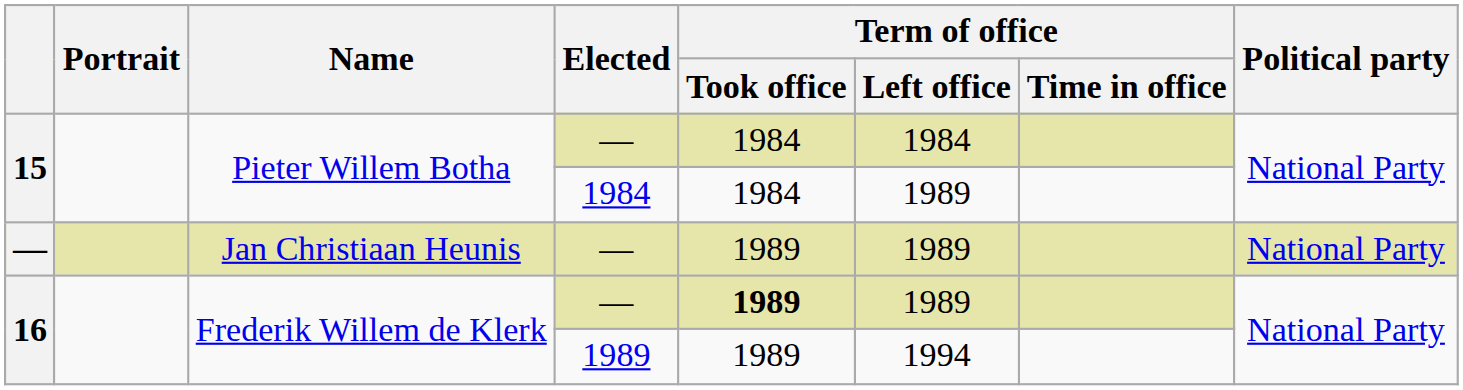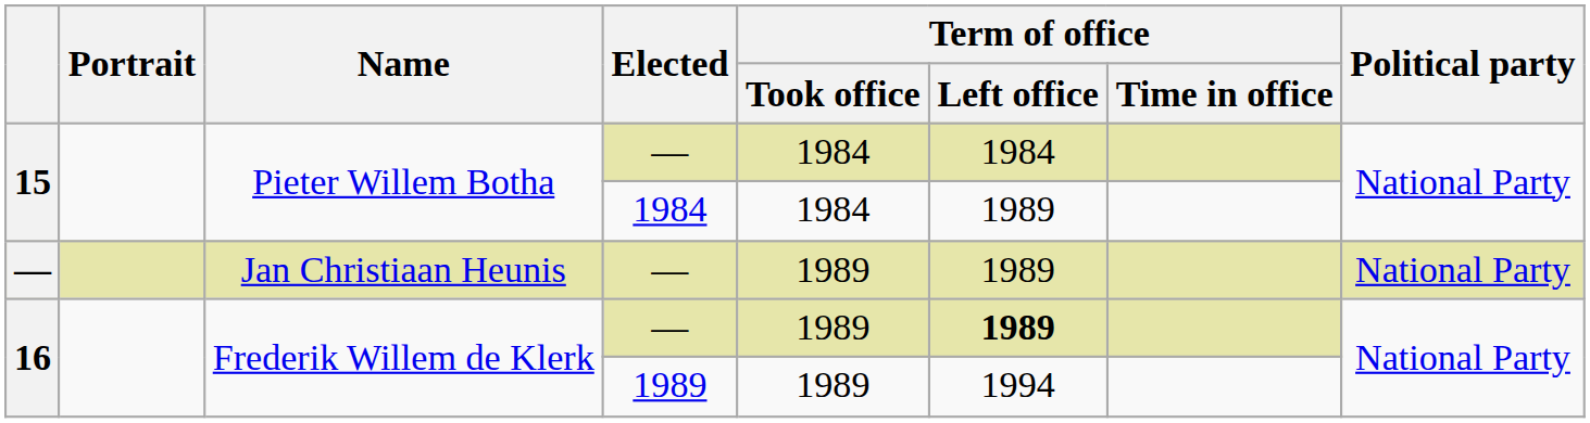16 / — | Term of office / Took office: bold -> normal
16 / — | Term of office / Left office: normal -> bold
